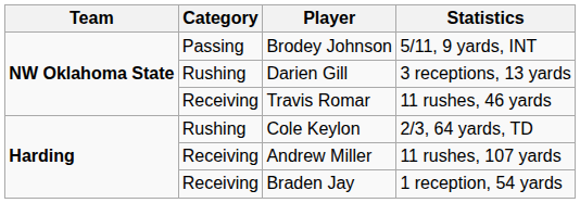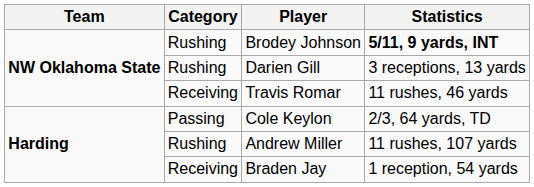Brodey Johnson | Category: Passing -> Rushing
Brodey Johnson | Statistics: normal -> bold
Cole Keylon | Category: Rushing -> Passing
Andrew Miller | Category: Receiving -> Rushing
